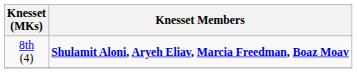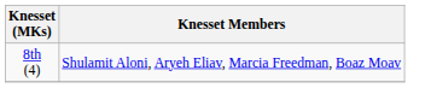8th (4) | Knesset Members: bold -> normal
